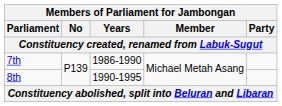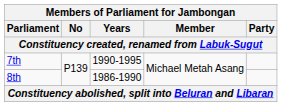7th | Years: 1986-1990 -> 1990-1995
8th | Years: 1990-1995 -> 1986-1990
